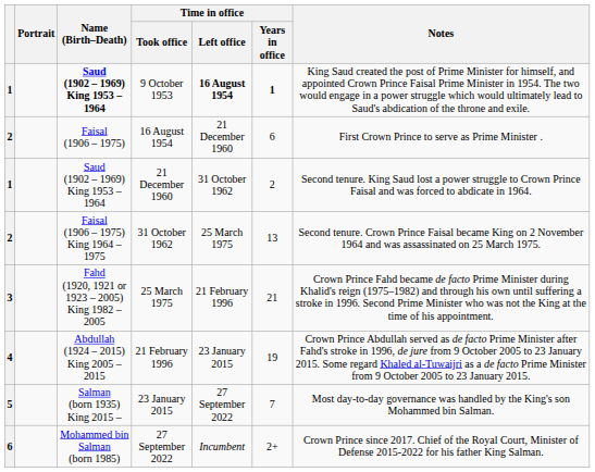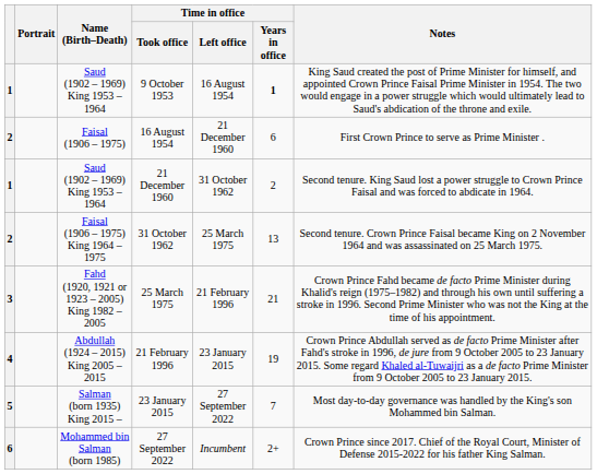9 October 1953 | Name (Birth–Death): bold -> normal
9 October 1953 | Time in office / Left office: bold -> normal
